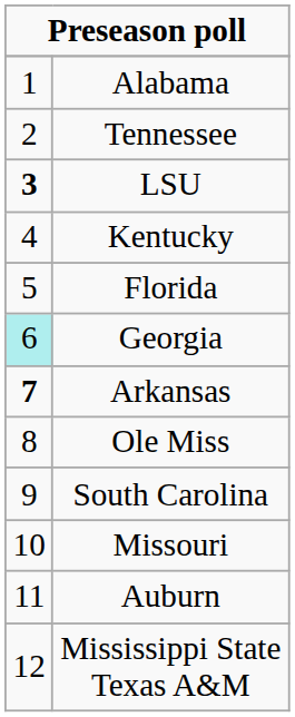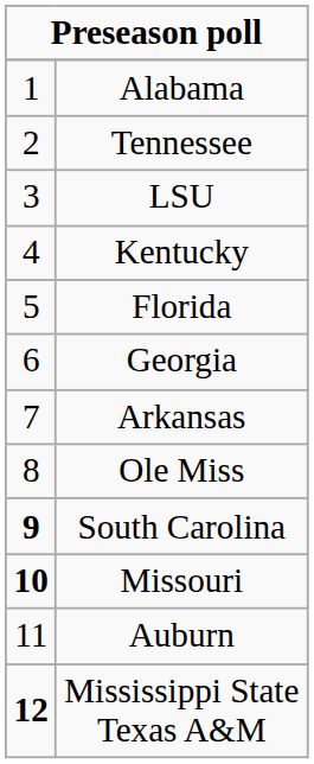LSU | column 1: bold -> normal
Georgia | column 1: paleturquoise background -> no background
Arkansas | column 1: bold -> normal
South Carolina | column 1: normal -> bold
Missouri | column 1: normal -> bold
Mississippi State Texas A&M | column 1: normal -> bold
